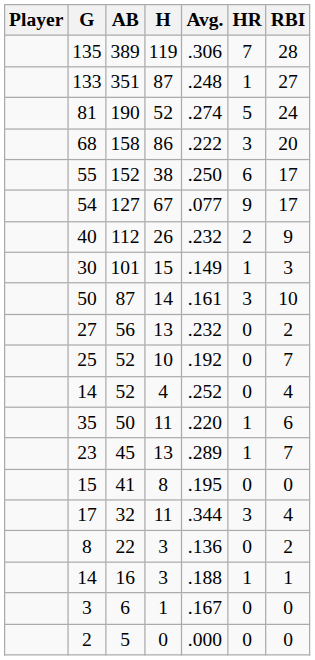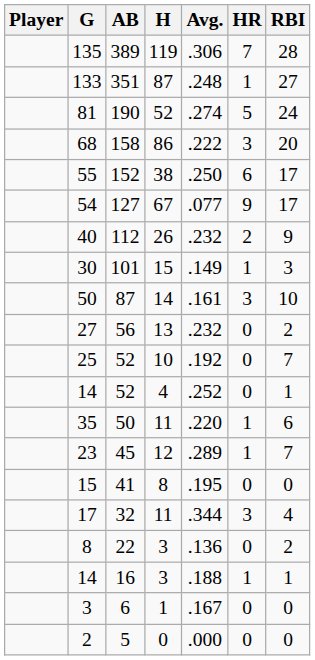14 / 52 | RBI: 4 -> 1
23 | H: 13 -> 12
